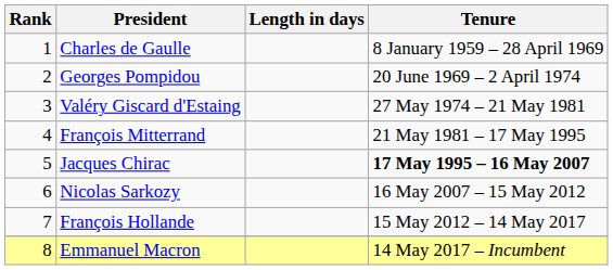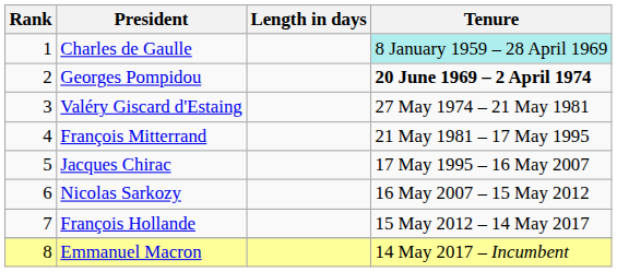Charles de Gaulle | Tenure: no background -> paleturquoise background
Georges Pompidou | Tenure: normal -> bold
Jacques Chirac | Tenure: bold -> normal
